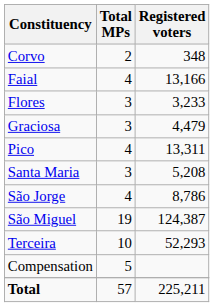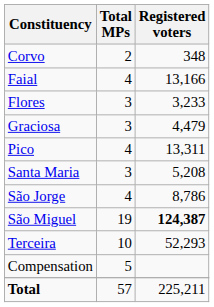São Miguel | Registered voters: normal -> bold
